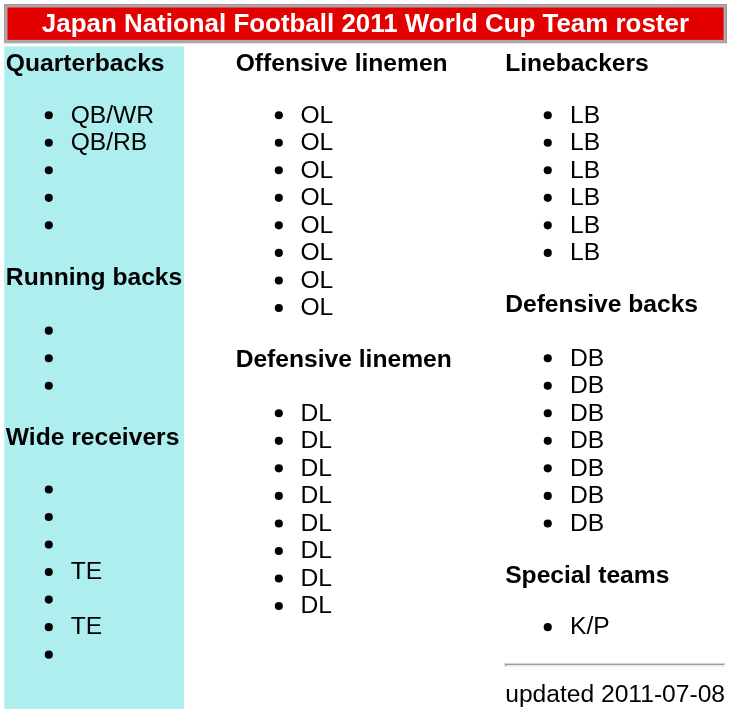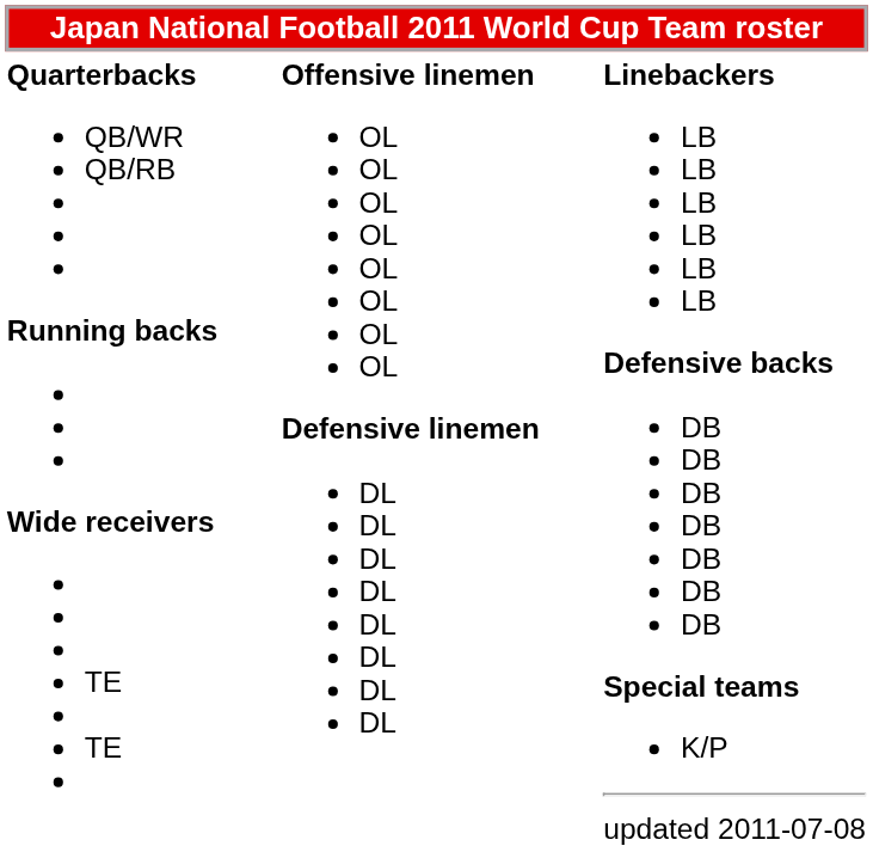Quarterbacks QB/WR QB/RB Running backs Wide receivers TE TE | column 1: paleturquoise background -> no background
